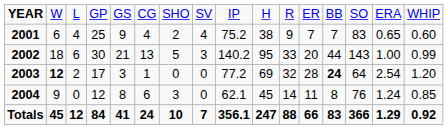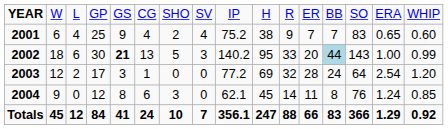2002 | column 5: normal -> bold
2002 | column 13: no background -> lightblue background
2003 | column 2: bold -> normal
2003 | column 13: bold -> normal
